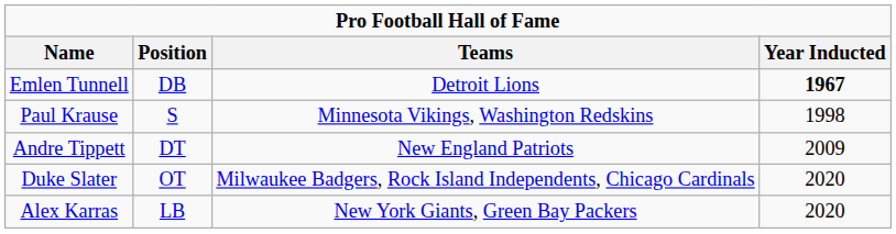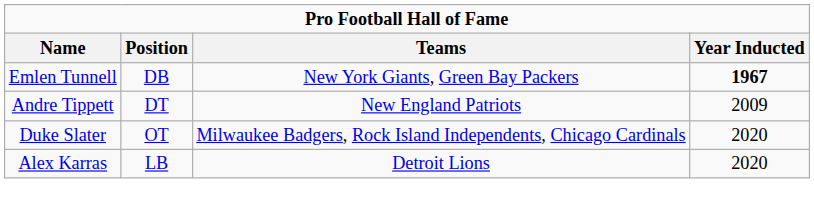Emlen Tunnell | Teams: Detroit Lions -> New York Giants, Green Bay Packers
- row: Paul Krause | S | Minnesota Vikings, Washington Redskins | 1998
Alex Karras | Teams: New York Giants, Green Bay Packers -> Detroit Lions
